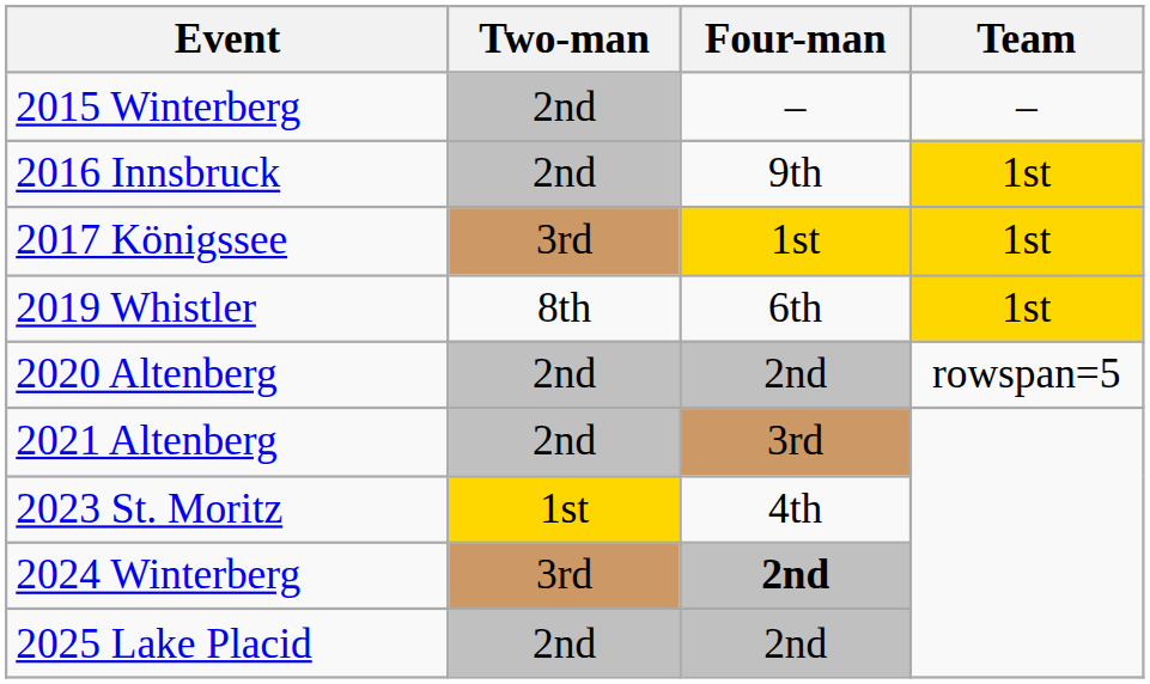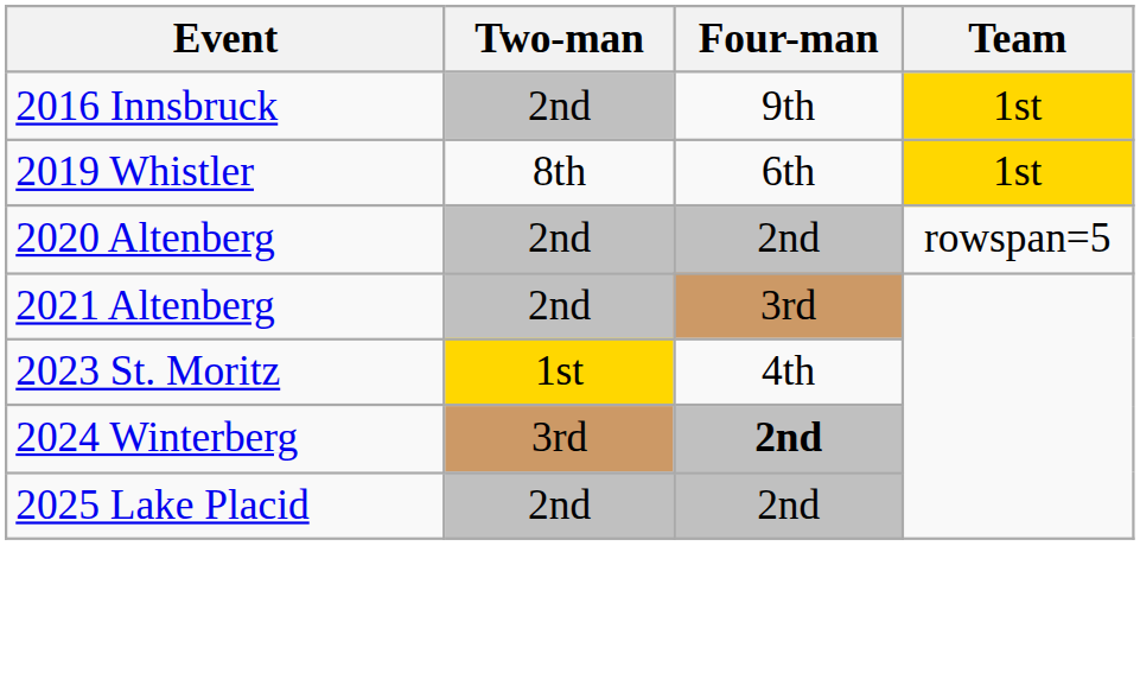- row: 2015 Winterberg | 2nd | – | –
- row: 2017 Königssee | 3rd | 1st | 1st
